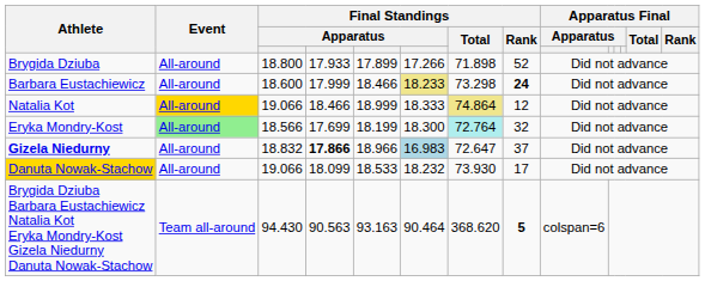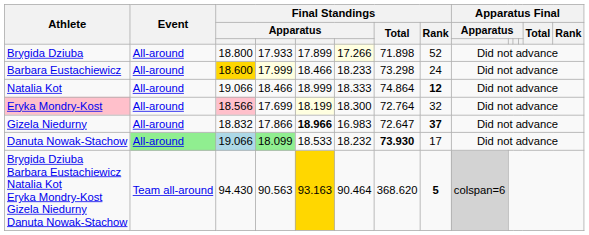row 4 | column 6: no background -> lightyellow background
row 5 | column 3: no background -> gold background
row 5 | column 4: no background -> lightyellow background
row 5 | column 6: khaki background -> no background
row 5 | Final Standings / Rank: bold -> normal
row 6 | Event: gold background -> no background
row 6 | Final Standings / Total: khaki background -> no background
row 6 | Final Standings / Rank: normal -> bold
row 7 | Athlete: no background -> pink background
row 7 | Event: lightgreen background -> no background
row 7 | column 3: no background -> pink background
row 7 | column 5: no background -> lightyellow background
row 7 | Final Standings / Total: paleturquoise background -> no background
row 8 | Athlete: bold -> normal
row 8 | column 4: bold -> normal
row 8 | column 5: normal -> bold
row 8 | column 6: lightblue background -> no background
row 8 | Final Standings / Rank: normal -> bold
row 9 | Athlete: gold background -> no background
row 9 | Event: no background -> lightgreen background
row 9 | column 3: no background -> lightblue background
row 9 | column 4: no background -> lightgreen background
row 9 | Final Standings / Total: normal -> bold
row 10 | column 5: no background -> gold background
row 10 | column 9: no background -> lightgrey background
